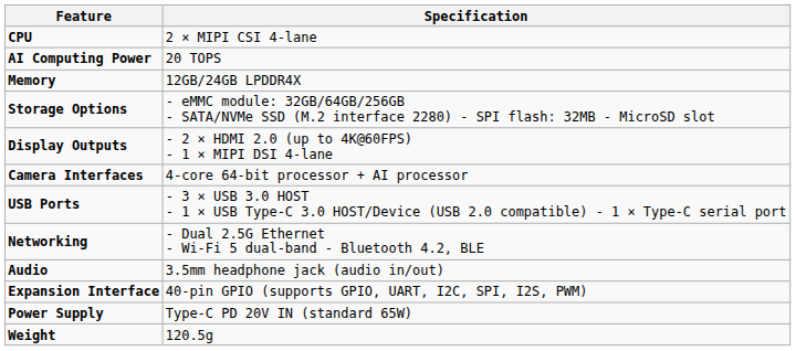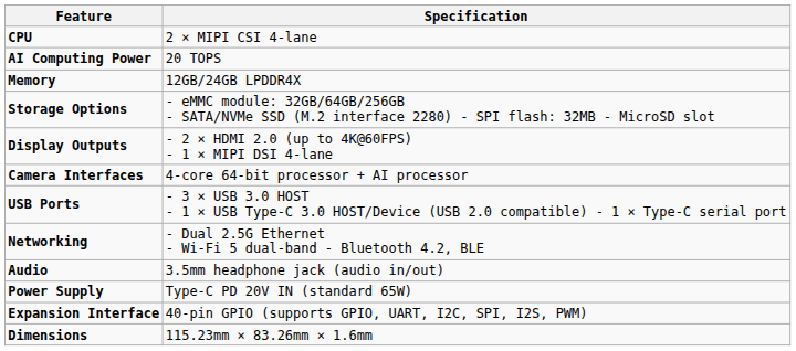rows swapped: Expansion Interface <-> Power Supply
+ row: Dimensions | 115.23mm × 83.26mm × 1.6mm
- row: Weight | 120.5g
